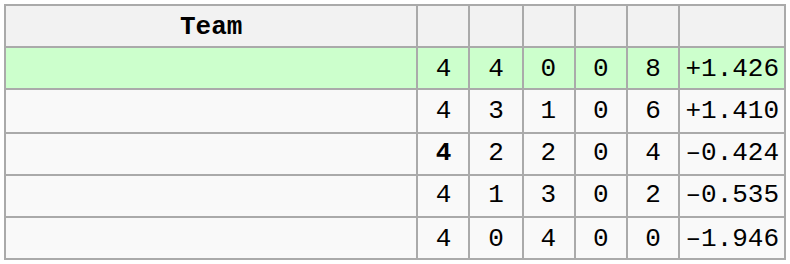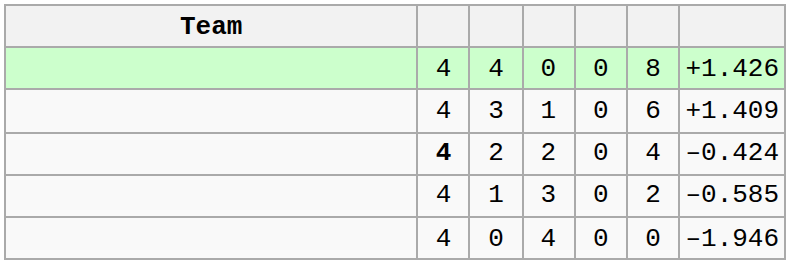row 3 | column 7: +1.410 -> +1.409
row 5 | column 7: –0.535 -> –0.585
